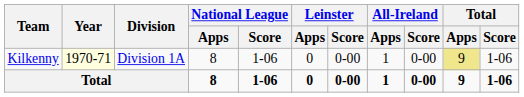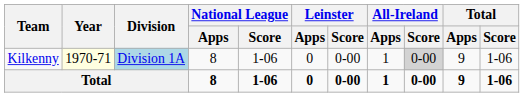Kilkenny | Division: no background -> lightblue background
Kilkenny | All-Ireland / Score: no background -> lightgrey background
Kilkenny | Total / Apps: khaki background -> no background
